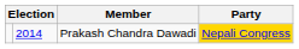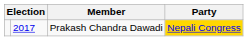Prakash Chandra Dawadi | column 2: 2014 -> 2017
